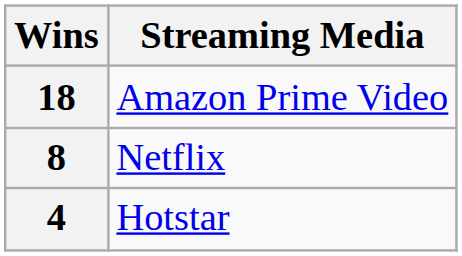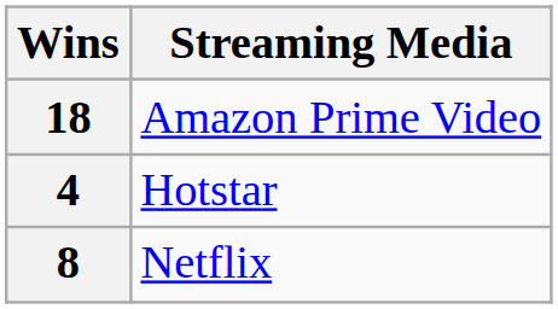rows swapped: 8 <-> 4
